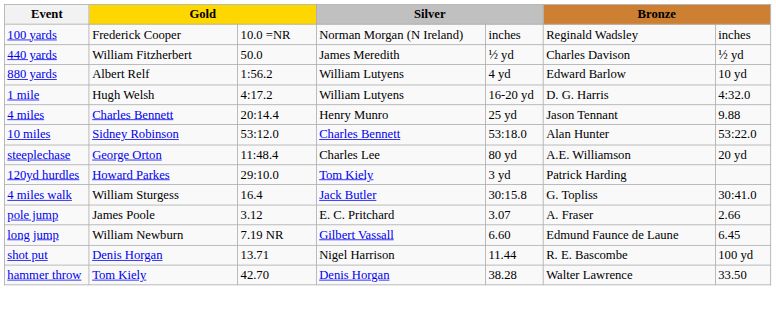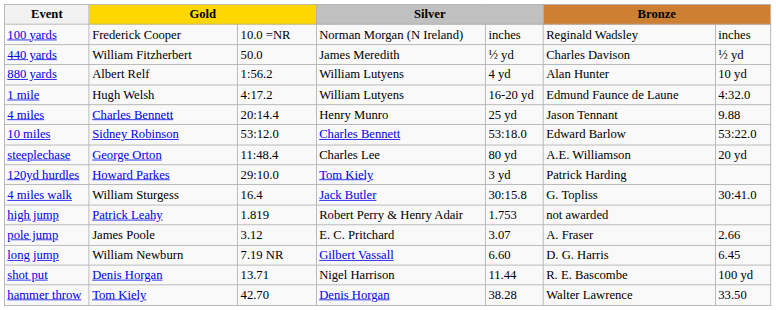880 yards | column 6: Edward Barlow -> Alan Hunter
1 mile | column 6: D. G. Harris -> Edmund Faunce de Laune
10 miles | column 6: Alan Hunter -> Edward Barlow
+ row: high jump | Patrick Leahy | 1.819 | Robert Perry & Henry Adair | 1.753 | not awarded
long jump | column 6: Edmund Faunce de Laune -> D. G. Harris
